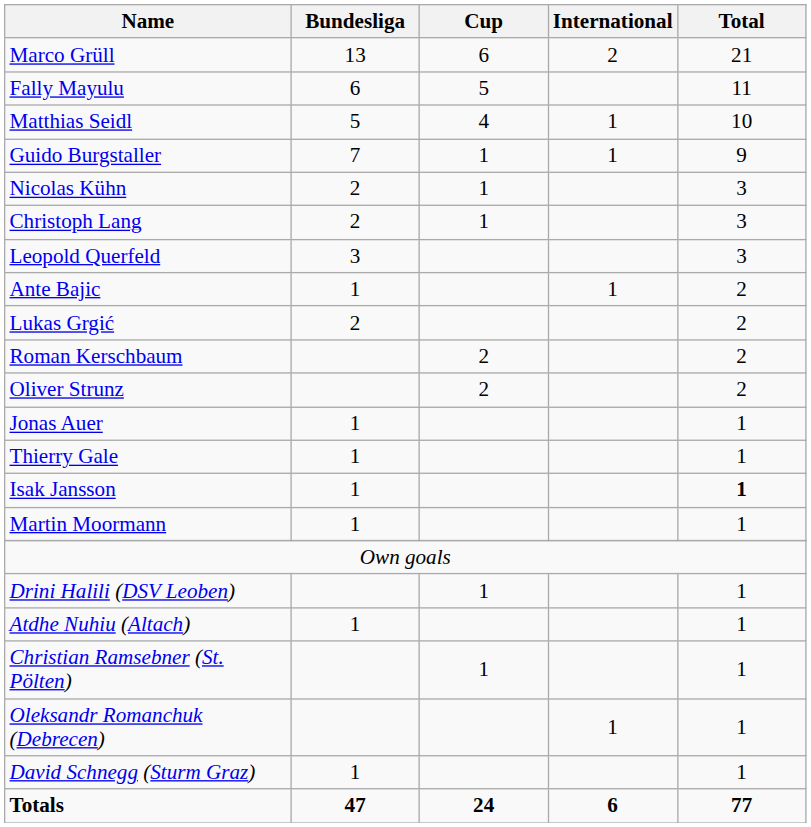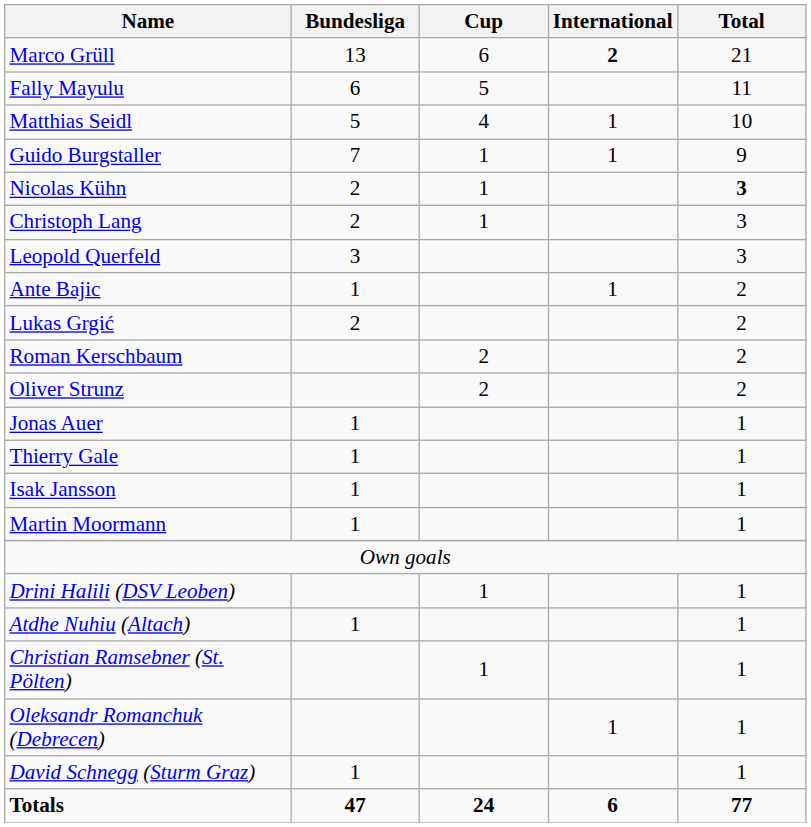Marco Grüll | International: normal -> bold
Nicolas Kühn | Total: normal -> bold
Isak Jansson | Total: bold -> normal
